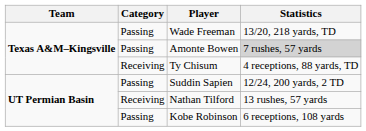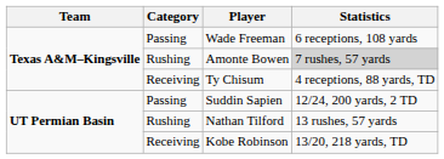Wade Freeman | Statistics: 13/20, 218 yards, TD -> 6 receptions, 108 yards
Amonte Bowen | Category: Passing -> Rushing
Nathan Tilford | Category: Receiving -> Rushing
Kobe Robinson | Category: Passing -> Receiving
Kobe Robinson | Statistics: 6 receptions, 108 yards -> 13/20, 218 yards, TD
